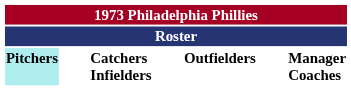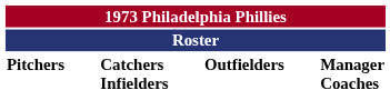Pitchers | column 1: paleturquoise background -> no background
